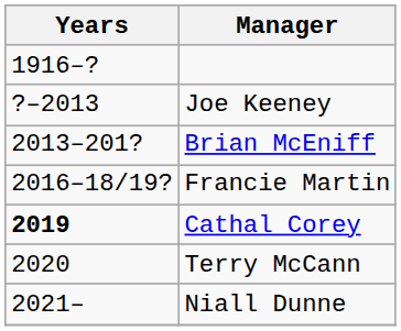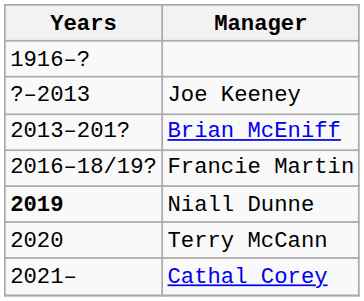row 6 | Manager: Cathal Corey -> Niall Dunne
row 8 | Manager: Niall Dunne -> Cathal Corey
